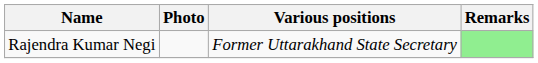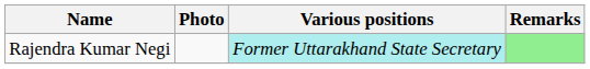Rajendra Kumar Negi | Various positions: no background -> paleturquoise background
